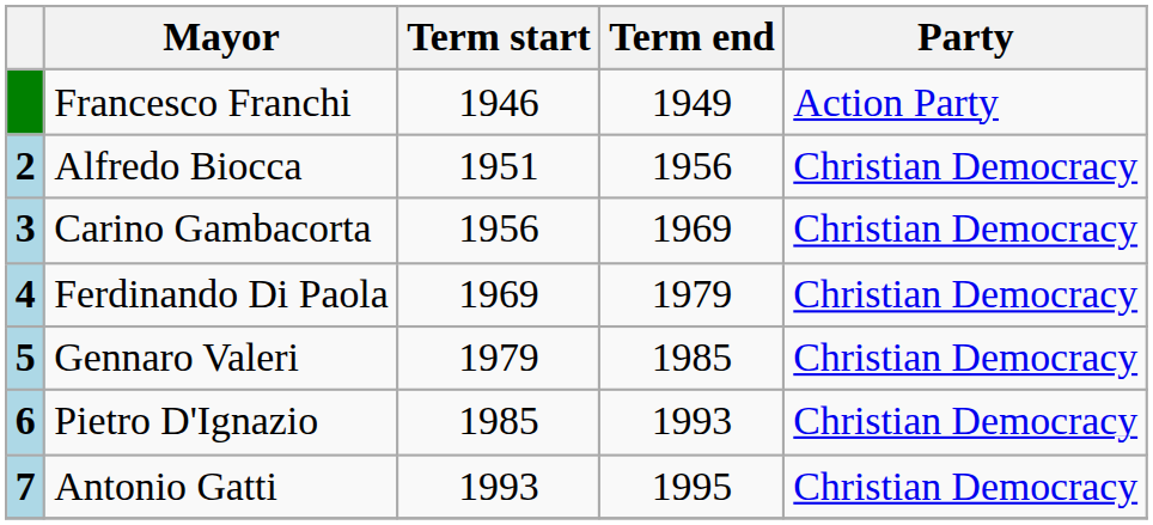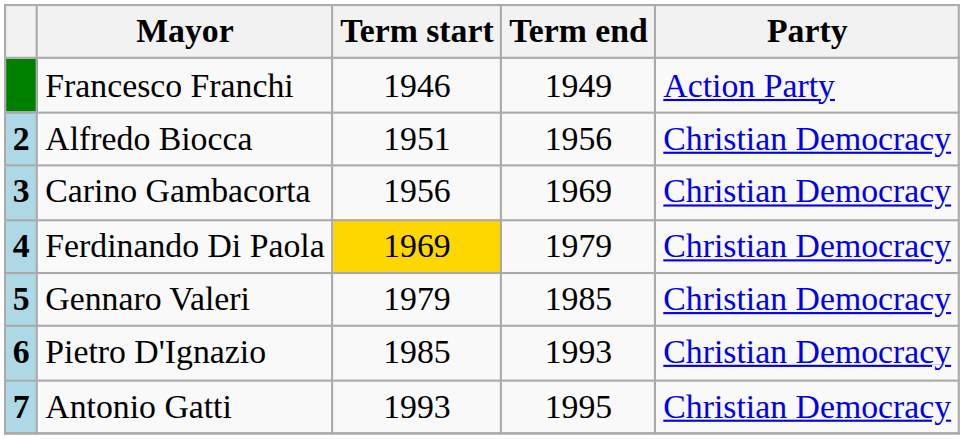Ferdinando Di Paola | Term start: no background -> gold background
